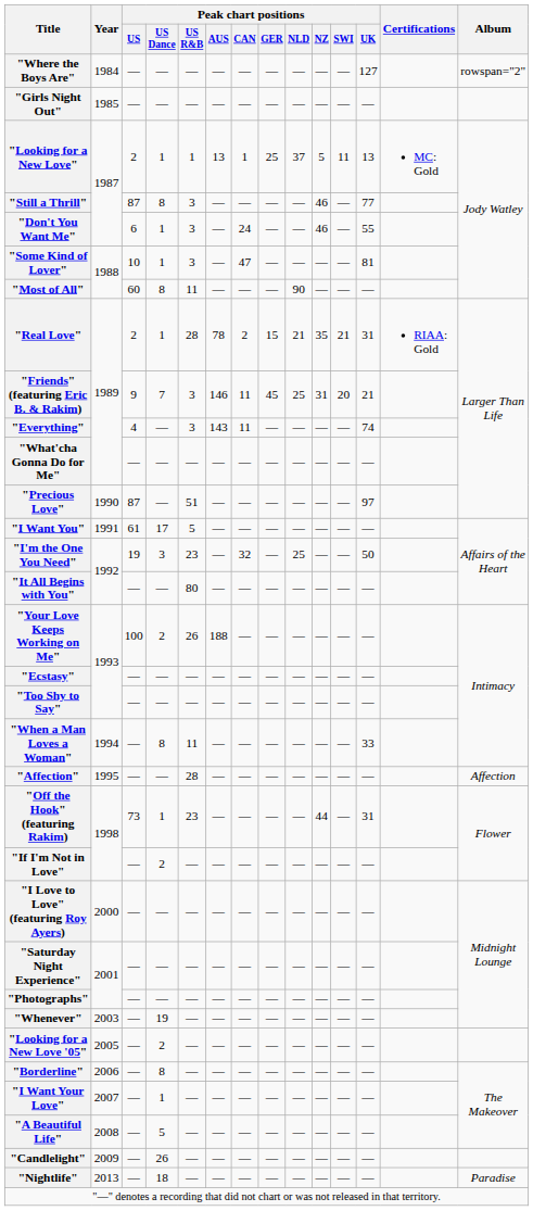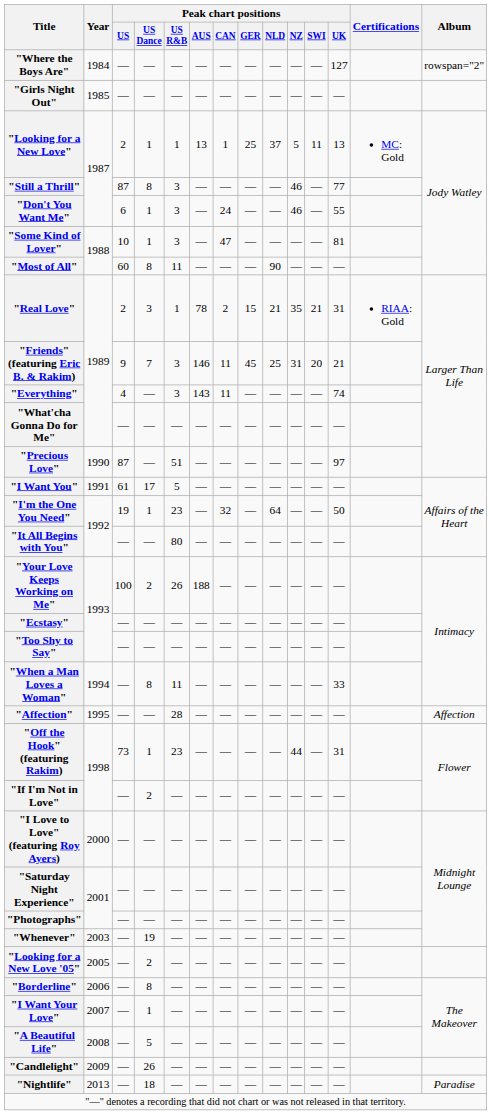"Real Love" | Peak chart positions / US Dance: 1 -> 3
"Real Love" | Peak chart positions / US R&B: 28 -> 1
"I'm the One You Need" | Peak chart positions / US Dance: 3 -> 1
"I'm the One You Need" | Peak chart positions / NLD: 25 -> 64
